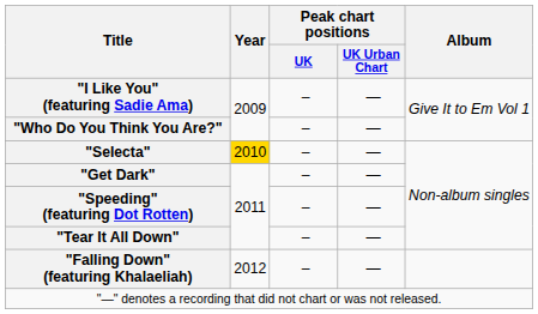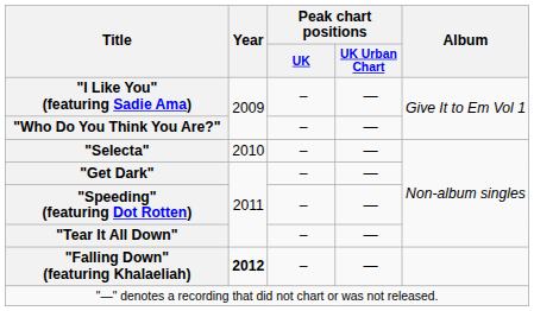"Selecta" | Year: gold background -> no background
"Falling Down" (featuring Khalaeliah) | Year: normal -> bold
